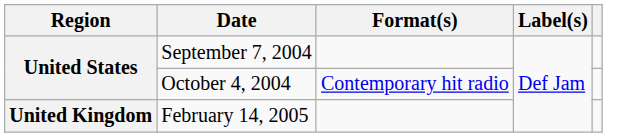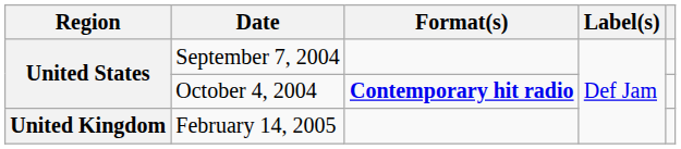October 4, 2004 | Format(s): normal -> bold
